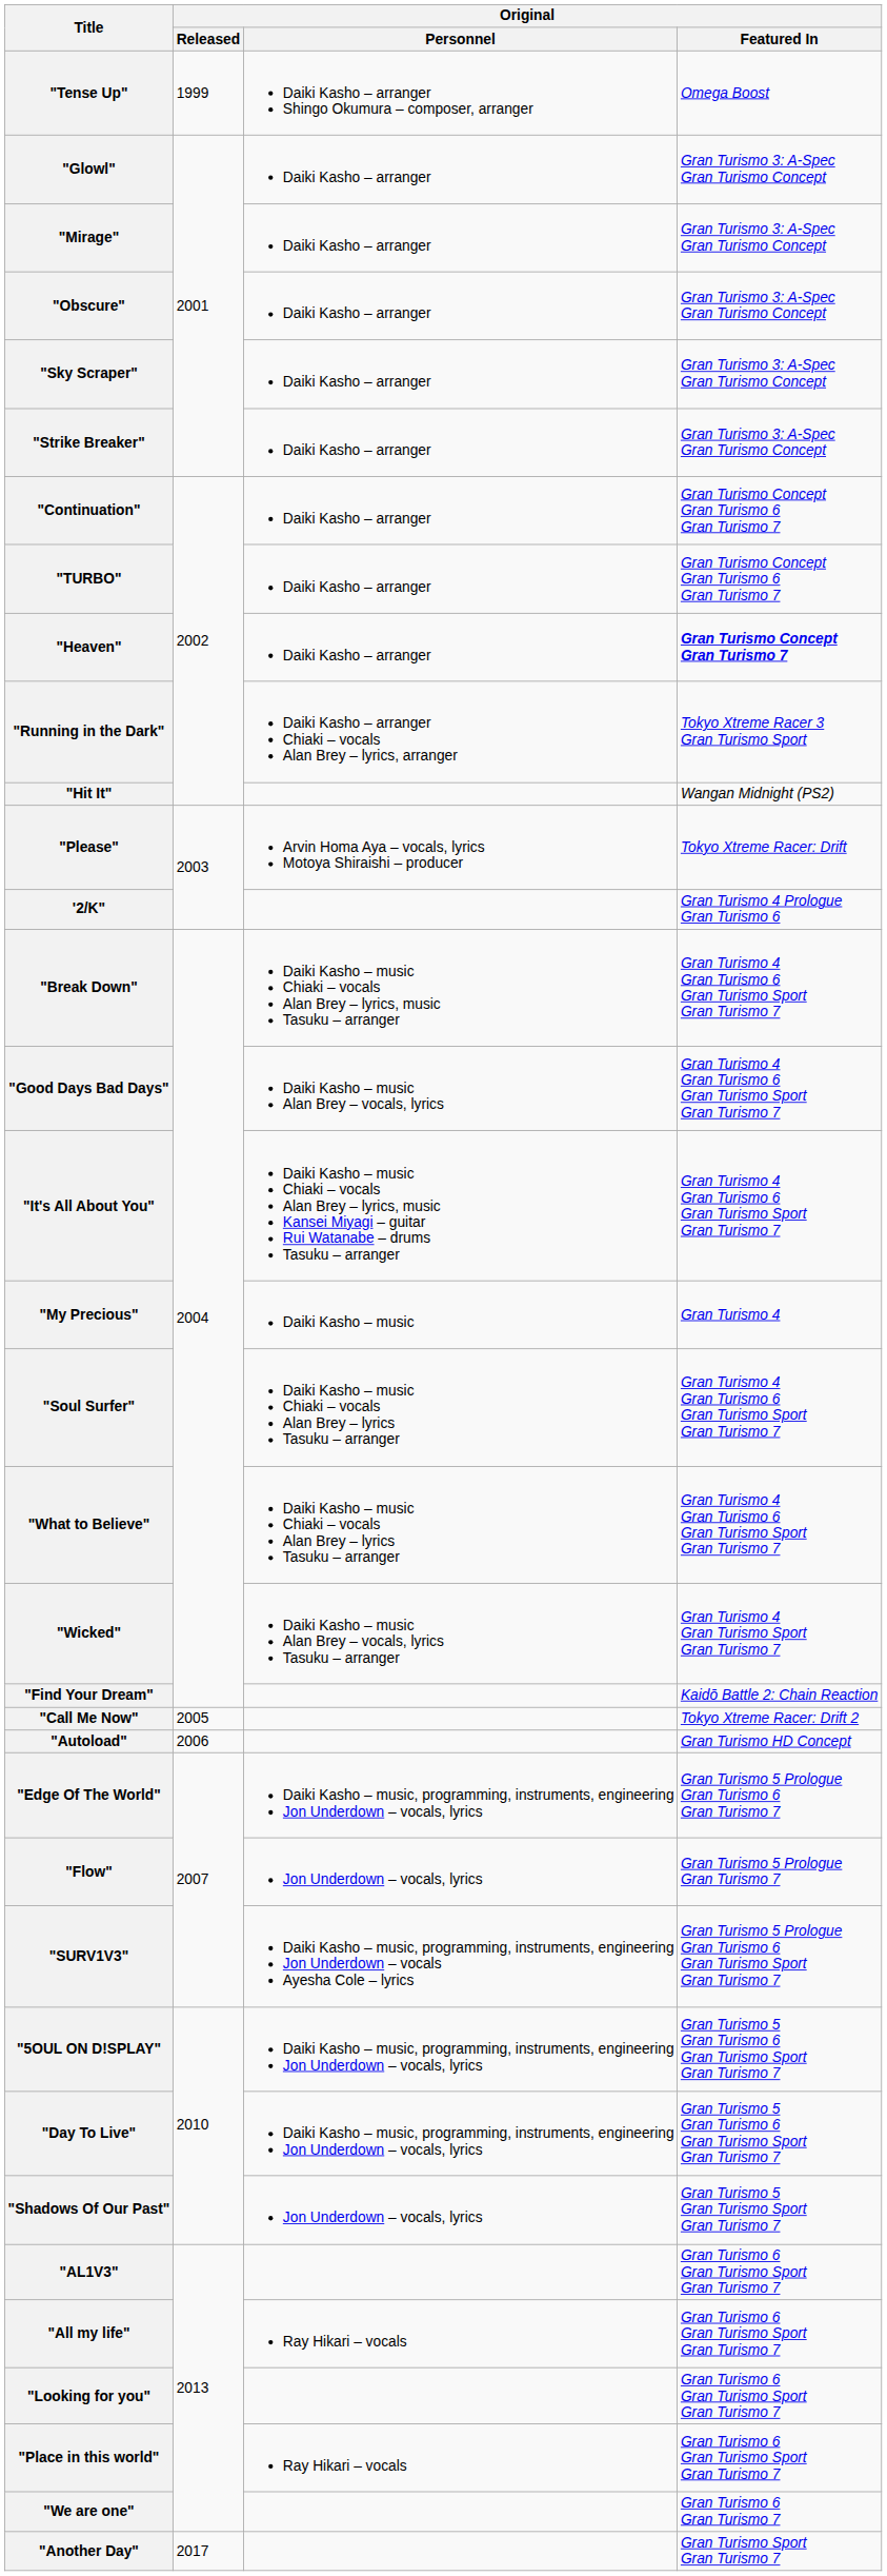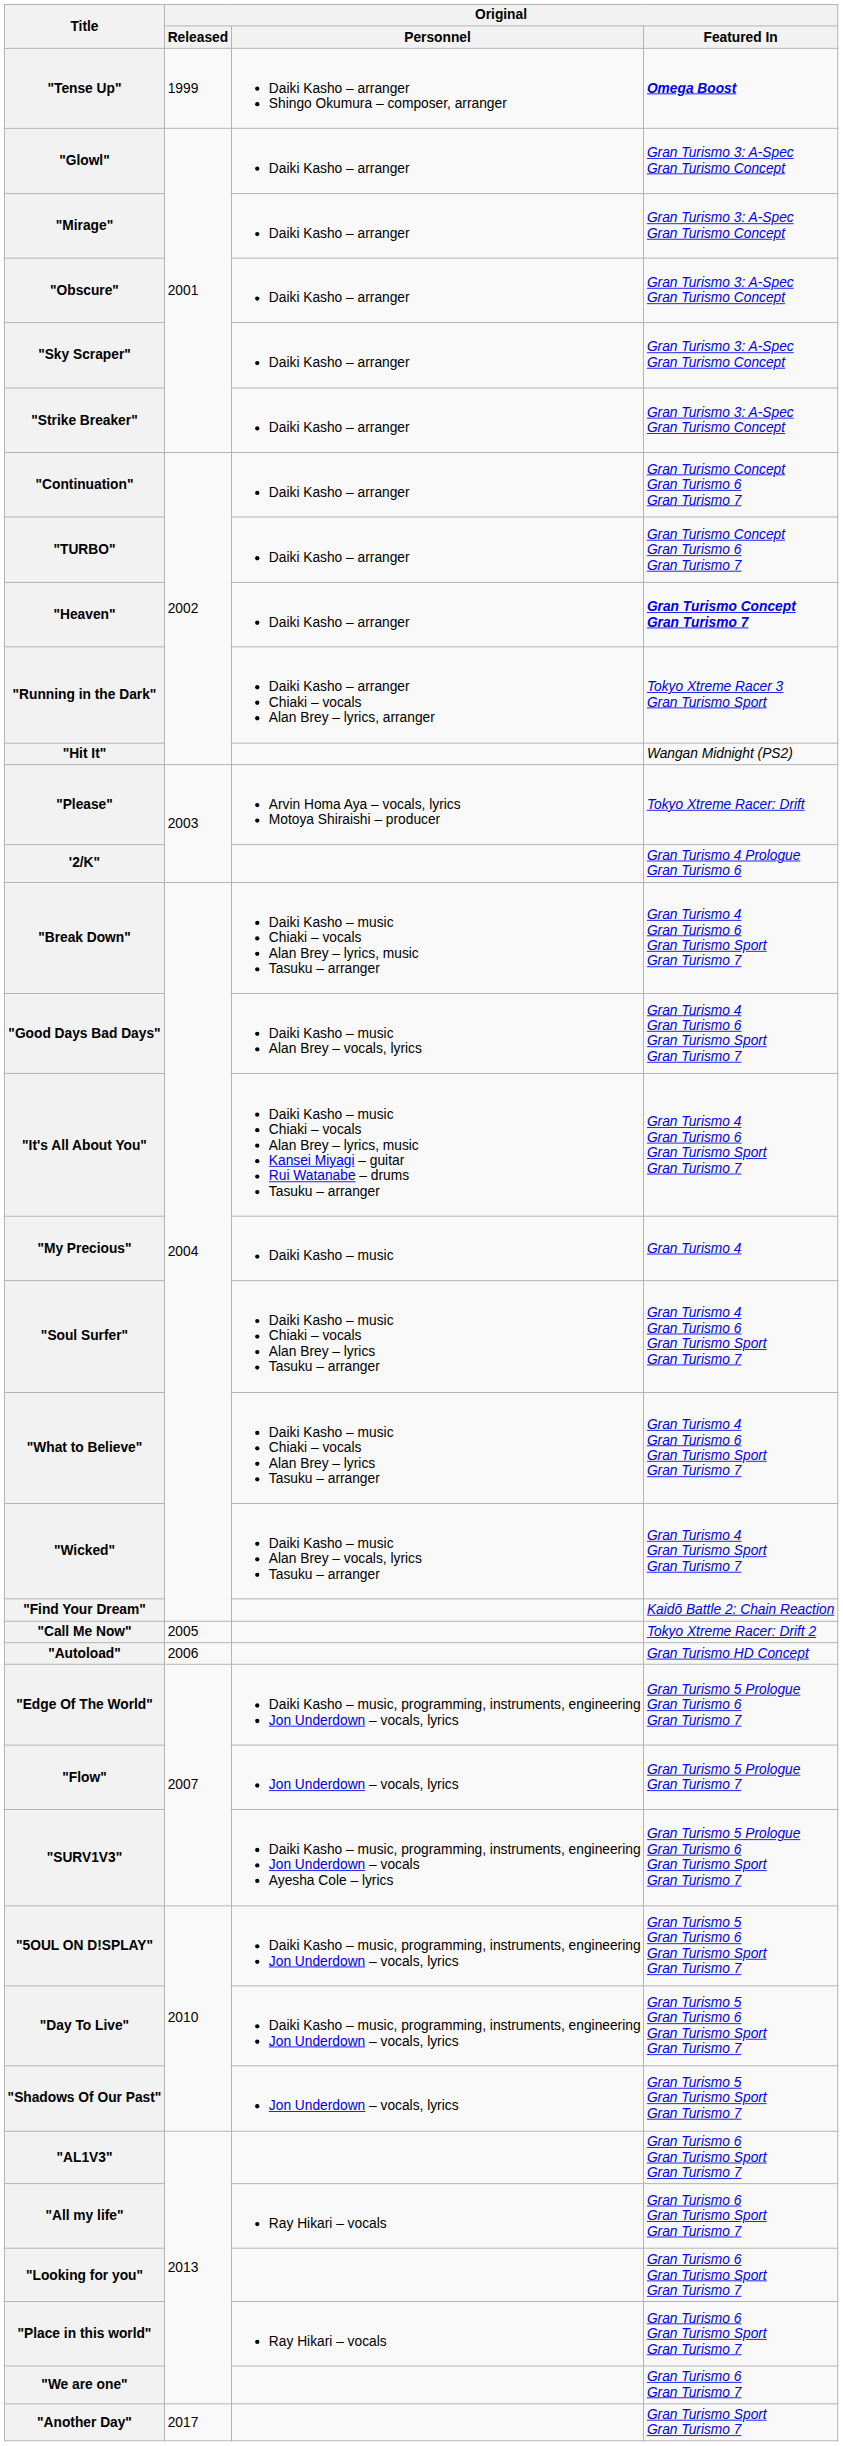"Tense Up" | Original / Featured In: normal -> bold
